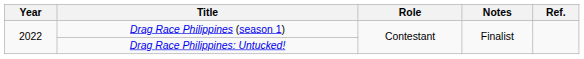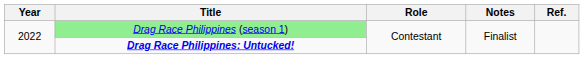Drag Race Philippines (season 1) | Title: no background -> lightgreen background
Drag Race Philippines: Untucked! | Title: normal -> bold
